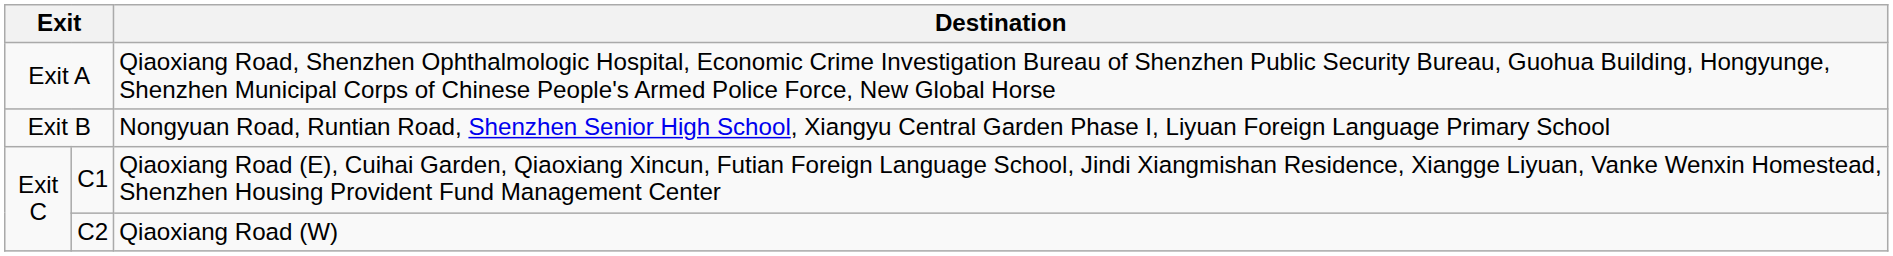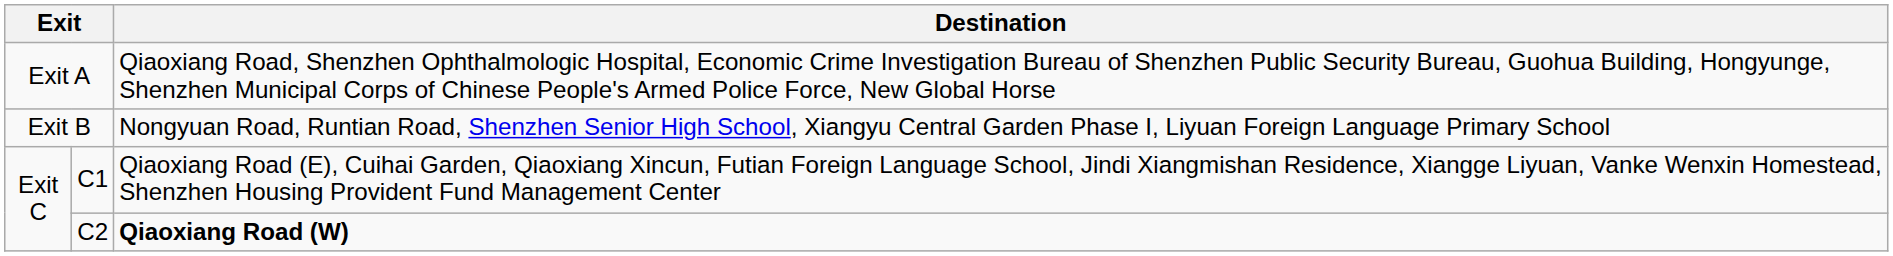C2 | Destination: normal -> bold
